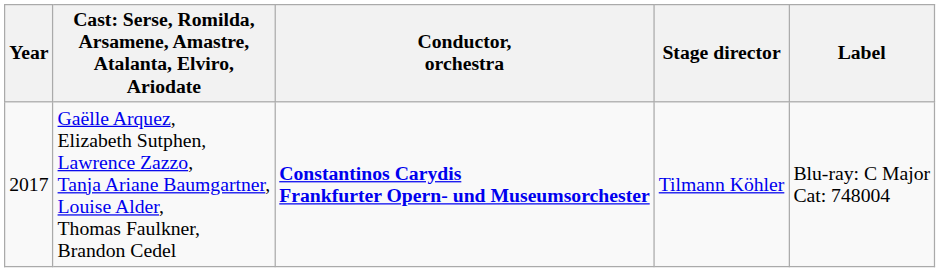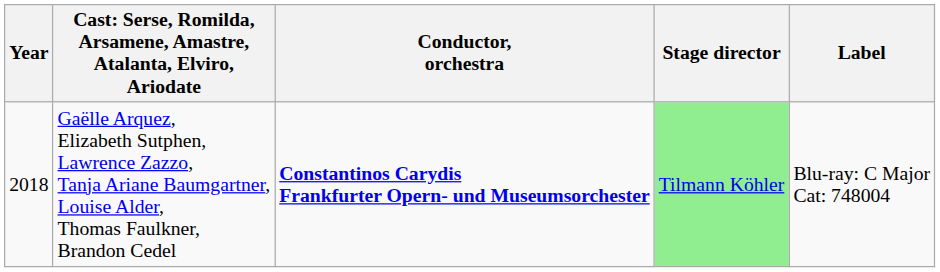row 2 | Year: 2017 -> 2018
row 2 | Stage director: no background -> lightgreen background
